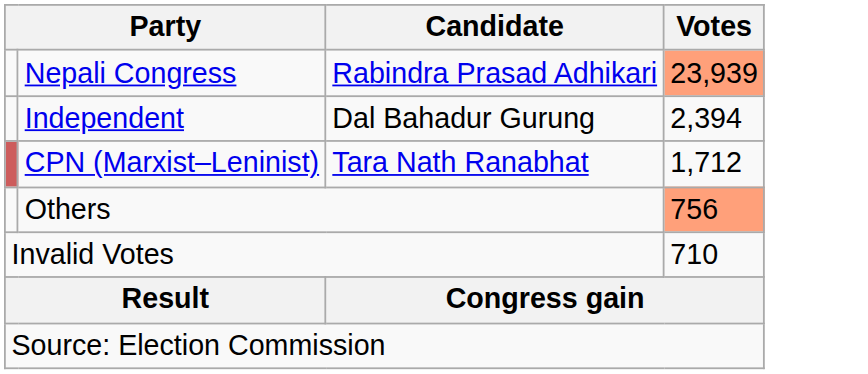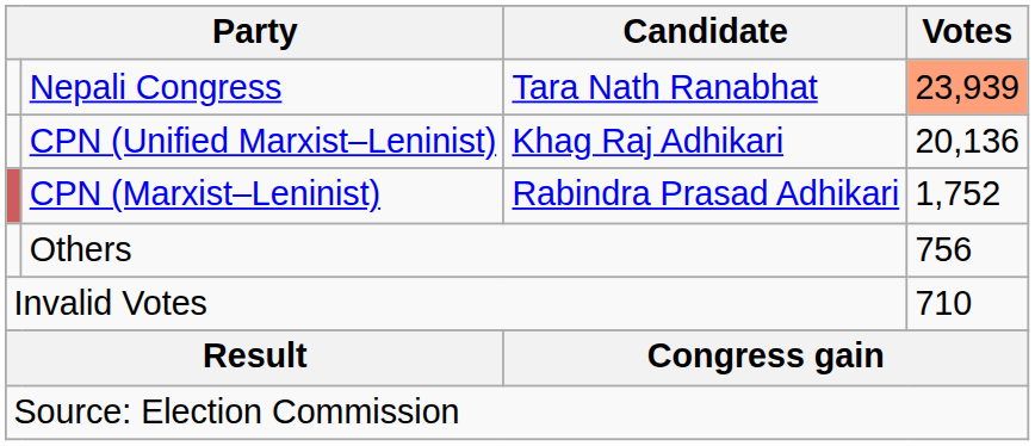Nepali Congress | Candidate: Rabindra Prasad Adhikari -> Tara Nath Ranabhat
+ row: CPN (Unified Marxist–Leninist) | Khag Raj Adhikari | 20,136
- row: Independent | Dal Bahadur Gurung | 2,394
CPN (Marxist–Leninist) | Candidate: Tara Nath Ranabhat -> Rabindra Prasad Adhikari
CPN (Marxist–Leninist) | Votes: 1,712 -> 1,752
Others | Votes: lightsalmon background -> no background
